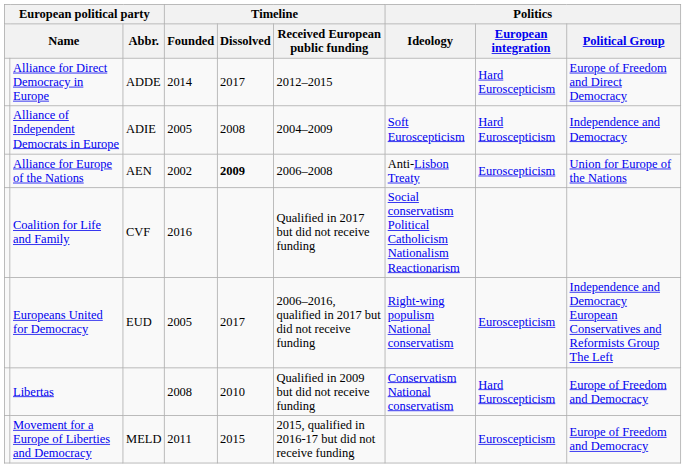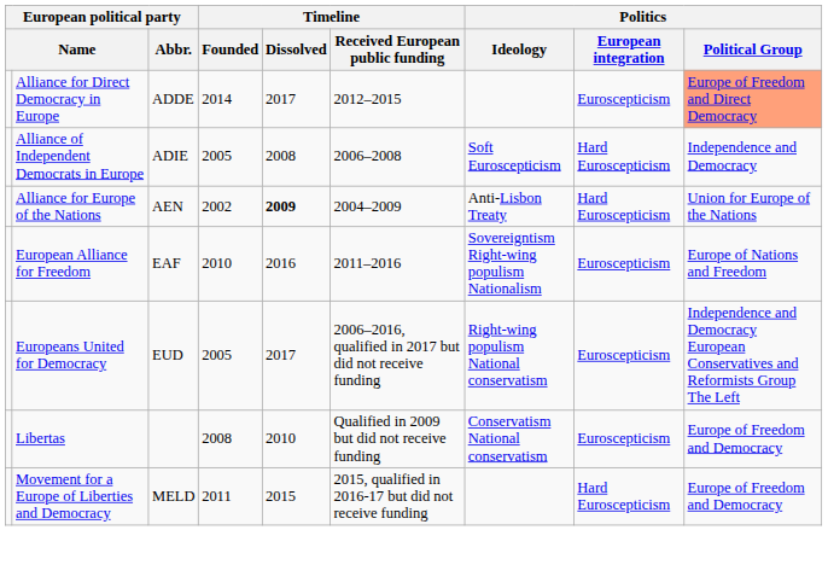Alliance for Direct Democracy in Europe | Politics / European integration: Hard Euroscepticism -> Euroscepticism
Alliance for Direct Democracy in Europe | Politics / Political Group: no background -> lightsalmon background
Alliance of Independent Democrats in Europe | Timeline / Received European public funding: 2004–2009 -> 2006–2008
Alliance for Europe of the Nations | Timeline / Received European public funding: 2006–2008 -> 2004–2009
Alliance for Europe of the Nations | Politics / European integration: Euroscepticism -> Hard Euroscepticism
- row: Coalition for Life and Family | CVF | 2016 | Qualified in 2017 but did not receive funding | Social conservatism Political Catholicism Nationalism Reactionarism
+ row: European Alliance for Freedom | EAF | 2010 | 2016 | 2011–2016 | Sovereigntism Right-wing populism Nationalism | Euroscepticism | Europe of Nations and Freedom
Libertas | Politics / European integration: Hard Euroscepticism -> Euroscepticism
Movement for a Europe of Liberties and Democracy | Politics / European integration: Euroscepticism -> Hard Euroscepticism
